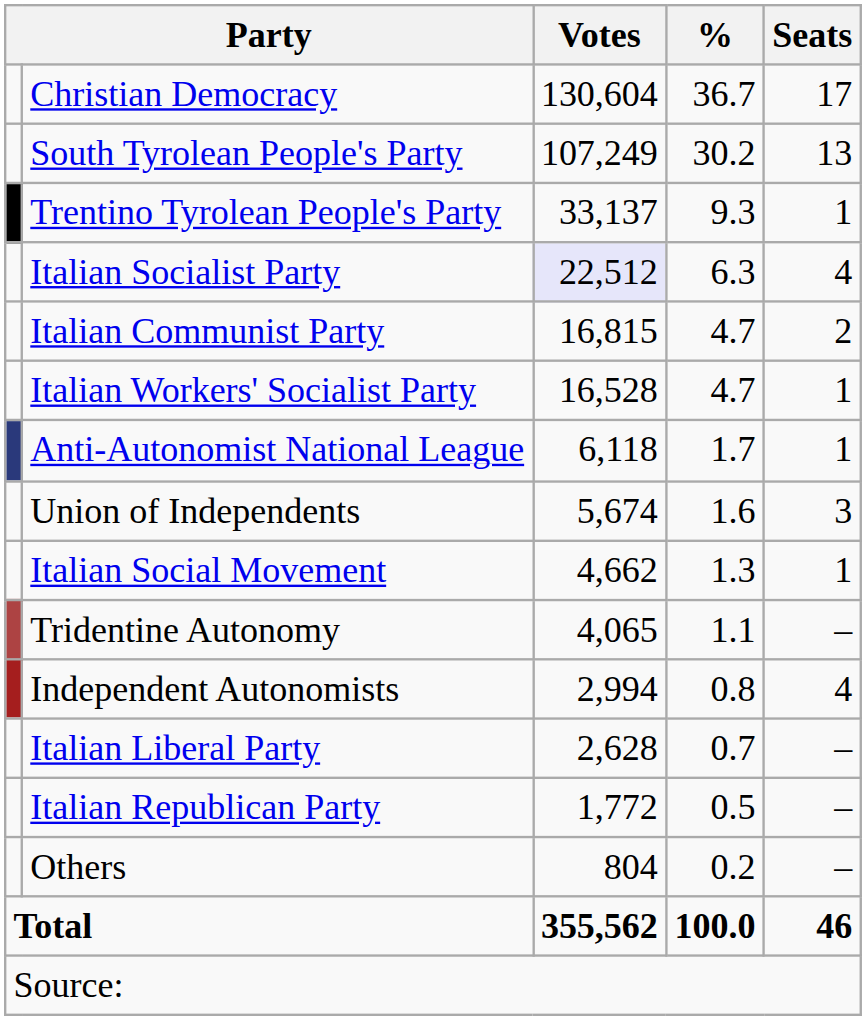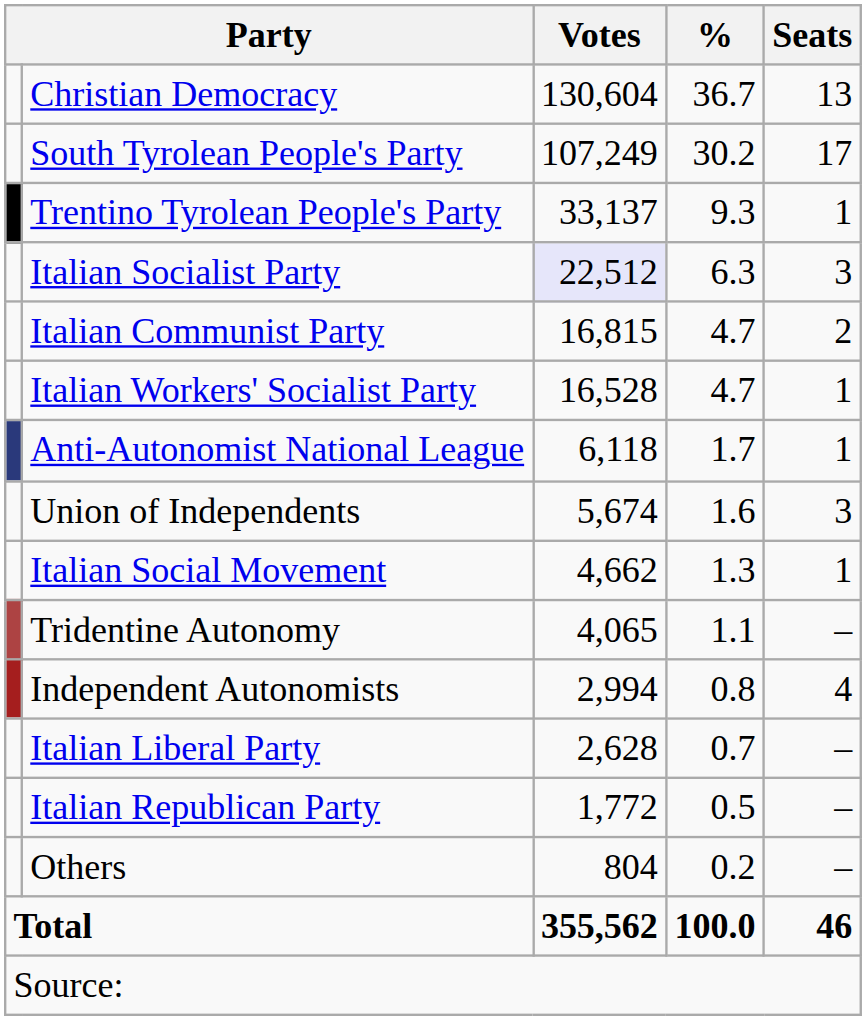Christian Democracy | Seats: 17 -> 13
South Tyrolean People's Party | Seats: 13 -> 17
Italian Socialist Party | Seats: 4 -> 3
